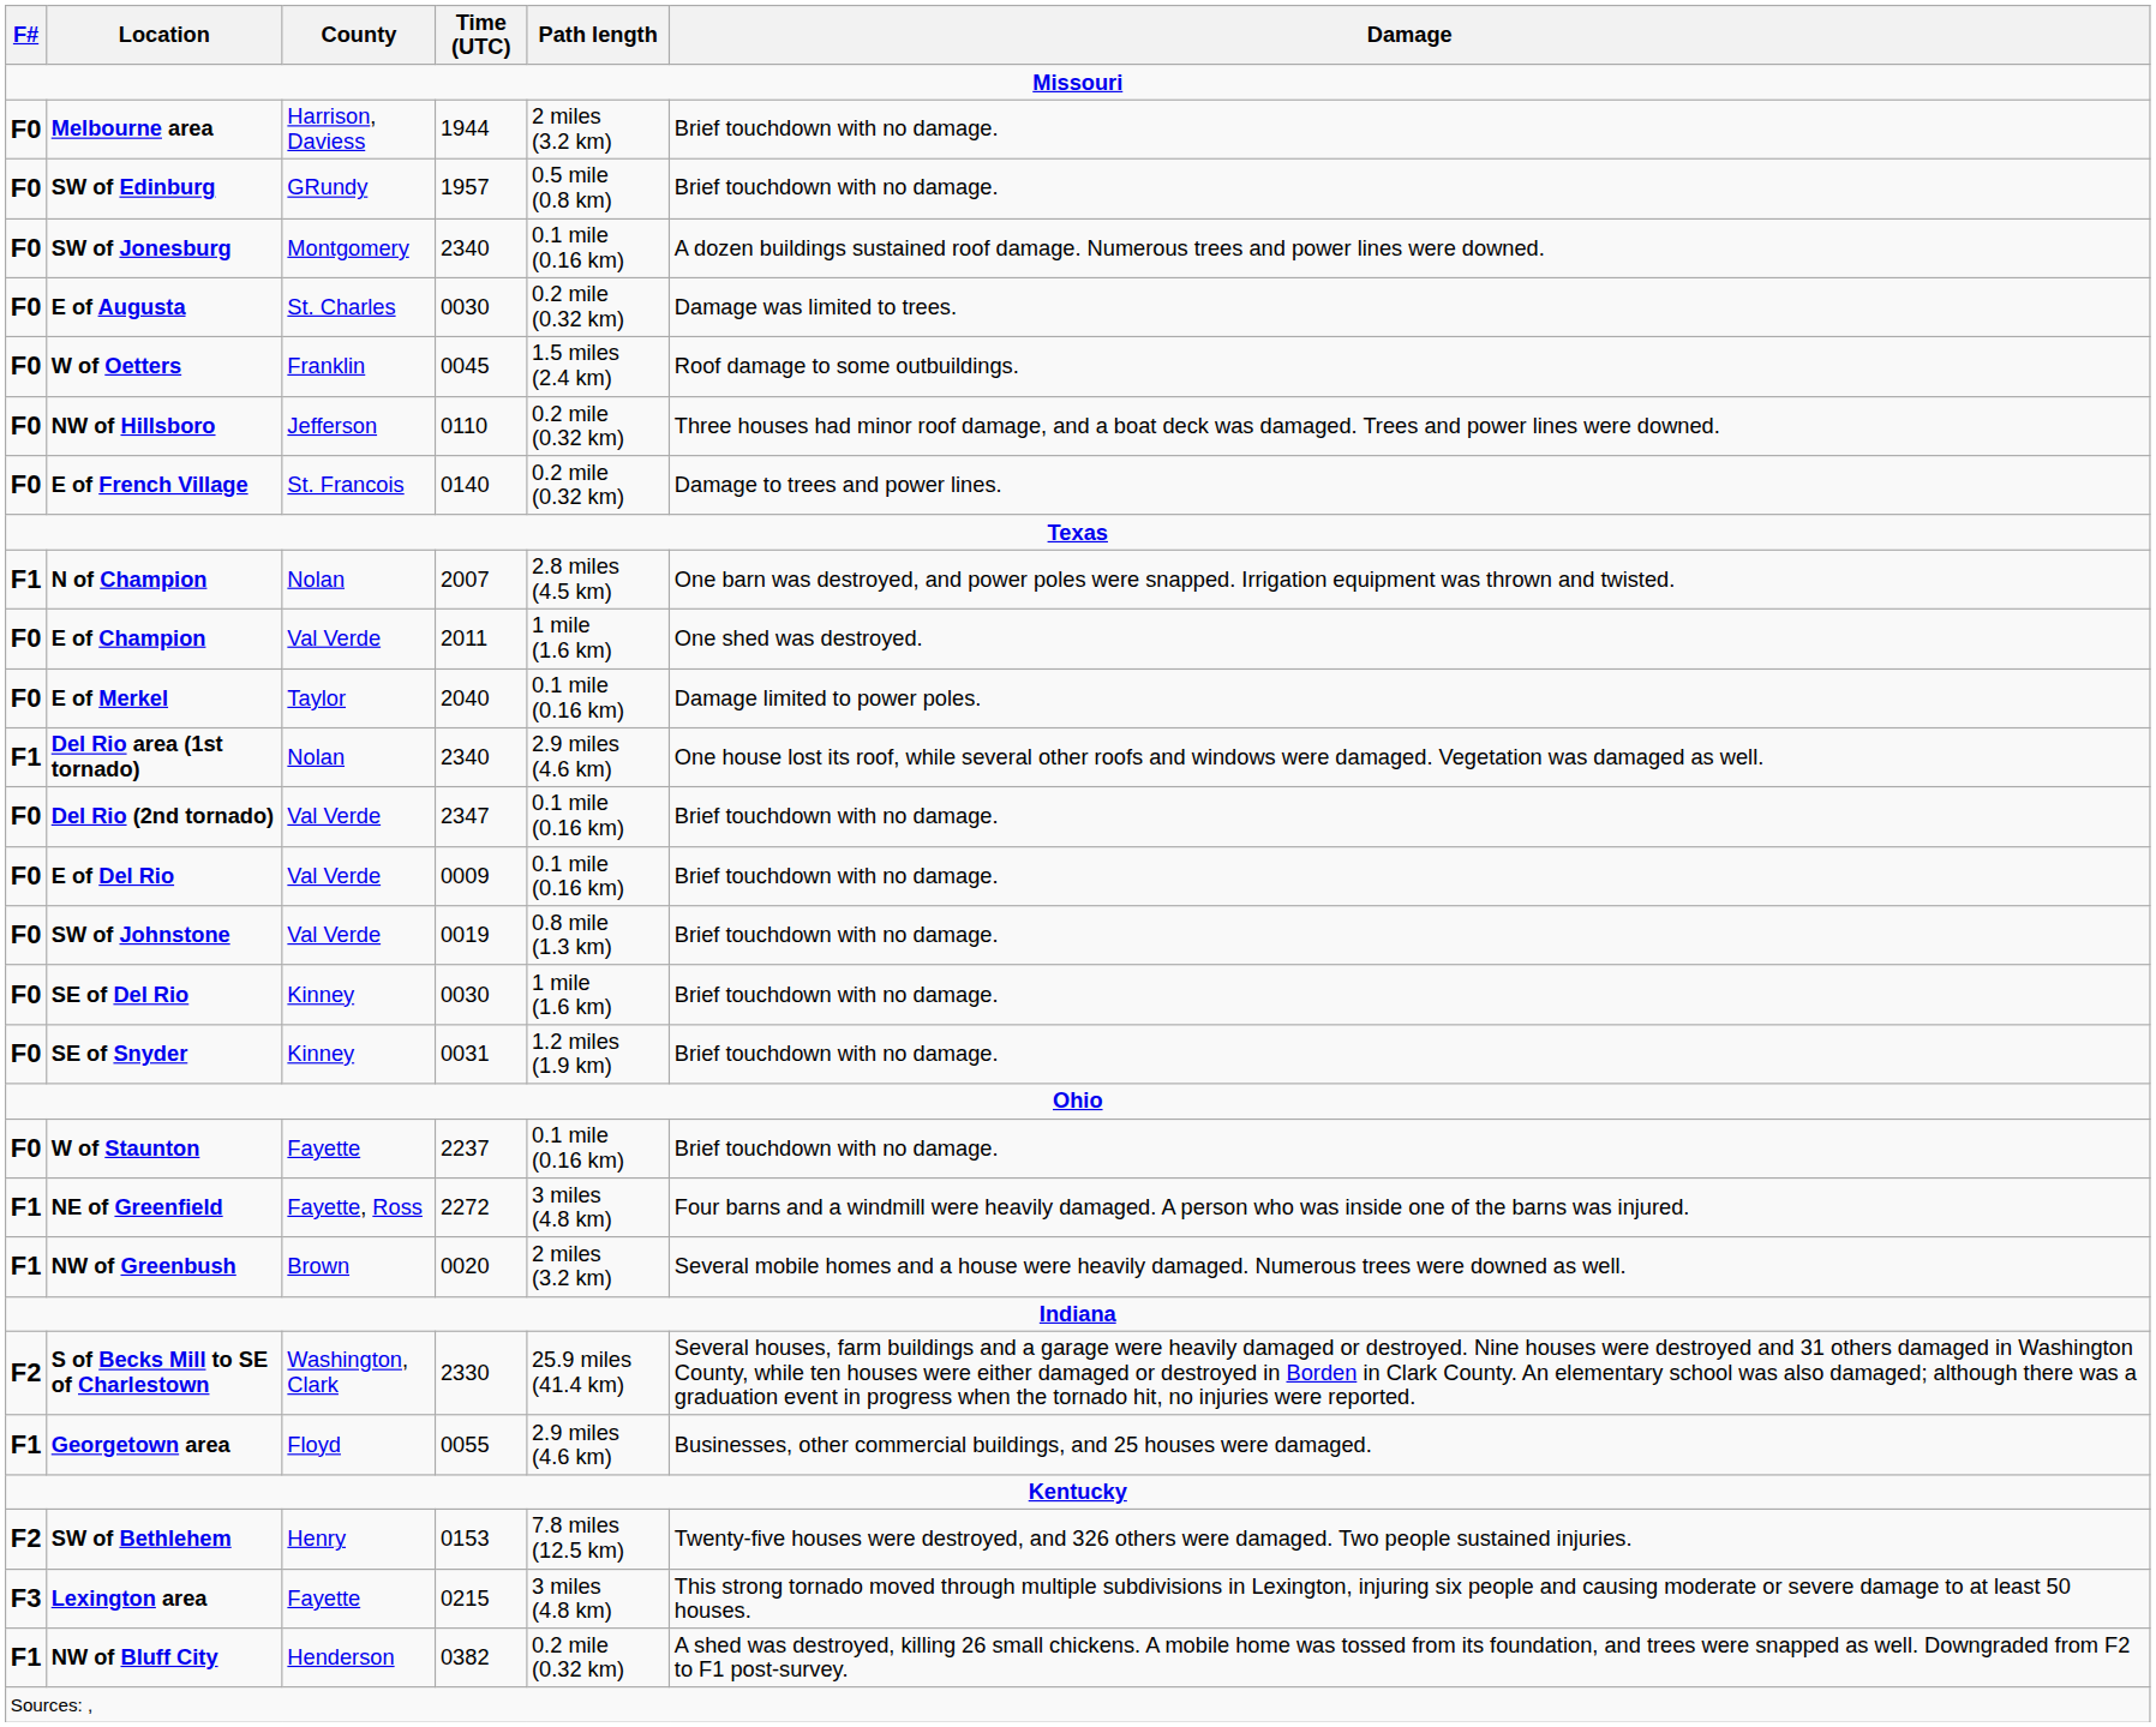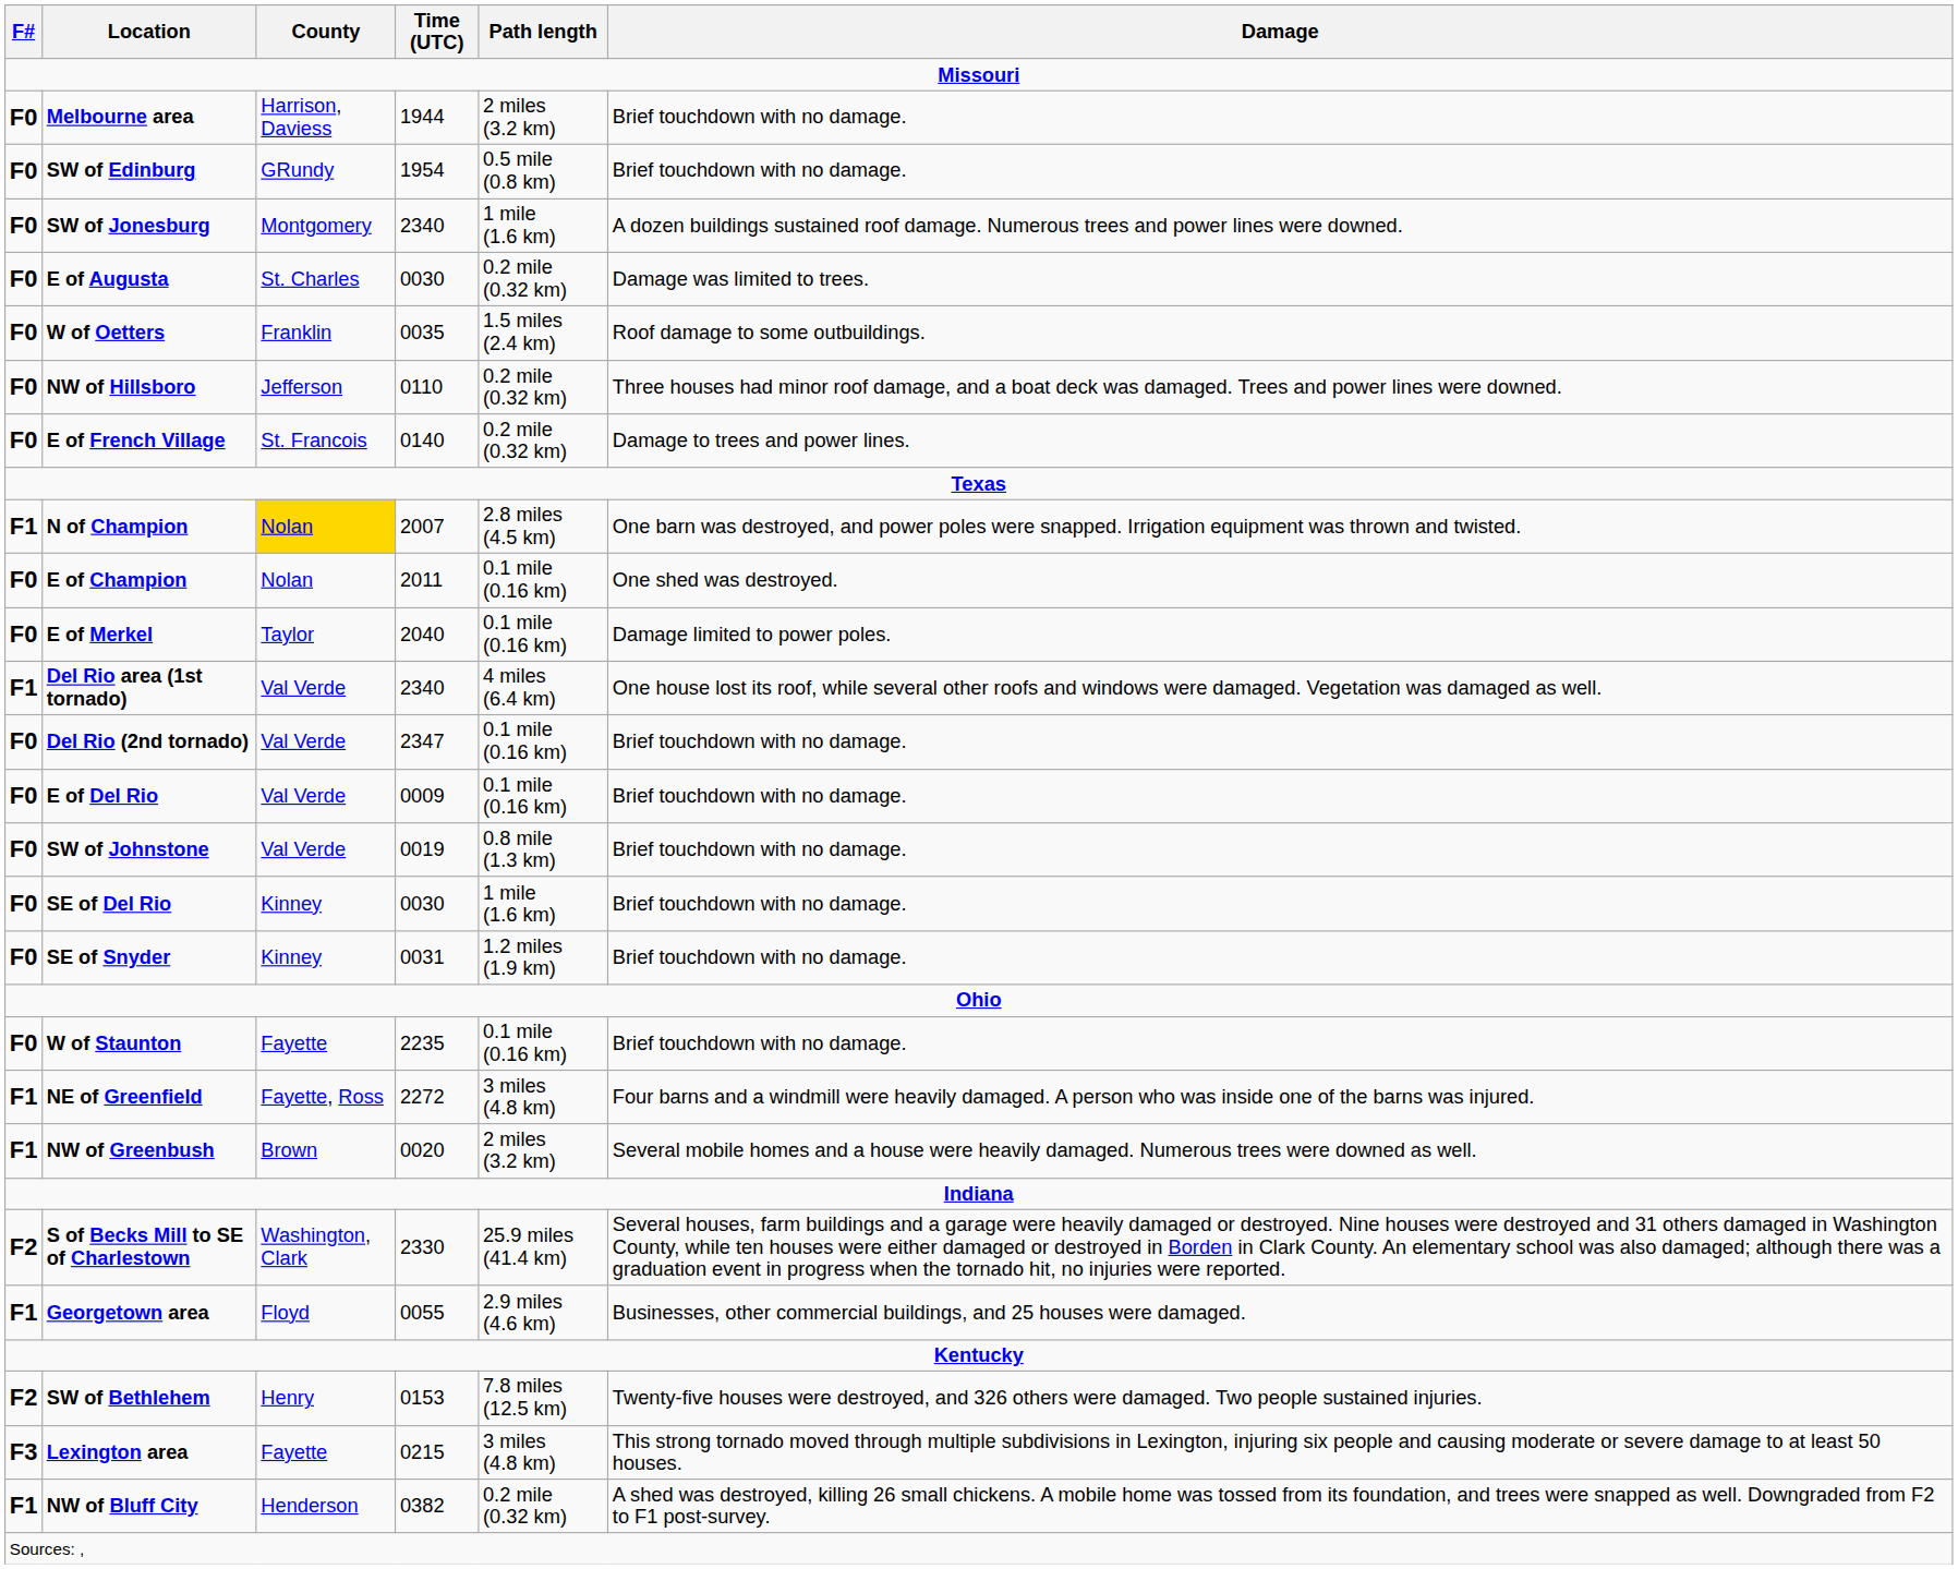SW of Edinburg | Time (UTC): 1957 -> 1954
SW of Jonesburg | Path length: 0.1 mile (0.16 km) -> 1 mile (1.6 km)
W of Oetters | Time (UTC): 0045 -> 0035
N of Champion | County: no background -> gold background
E of Champion | County: Val Verde -> Nolan
E of Champion | Path length: 1 mile (1.6 km) -> 0.1 mile (0.16 km)
Del Rio area (1st tornado) | County: Nolan -> Val Verde
Del Rio area (1st tornado) | Path length: 2.9 miles (4.6 km) -> 4 miles (6.4 km)
W of Staunton | Time (UTC): 2237 -> 2235
